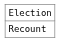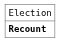row 2 | column 1: normal -> bold
